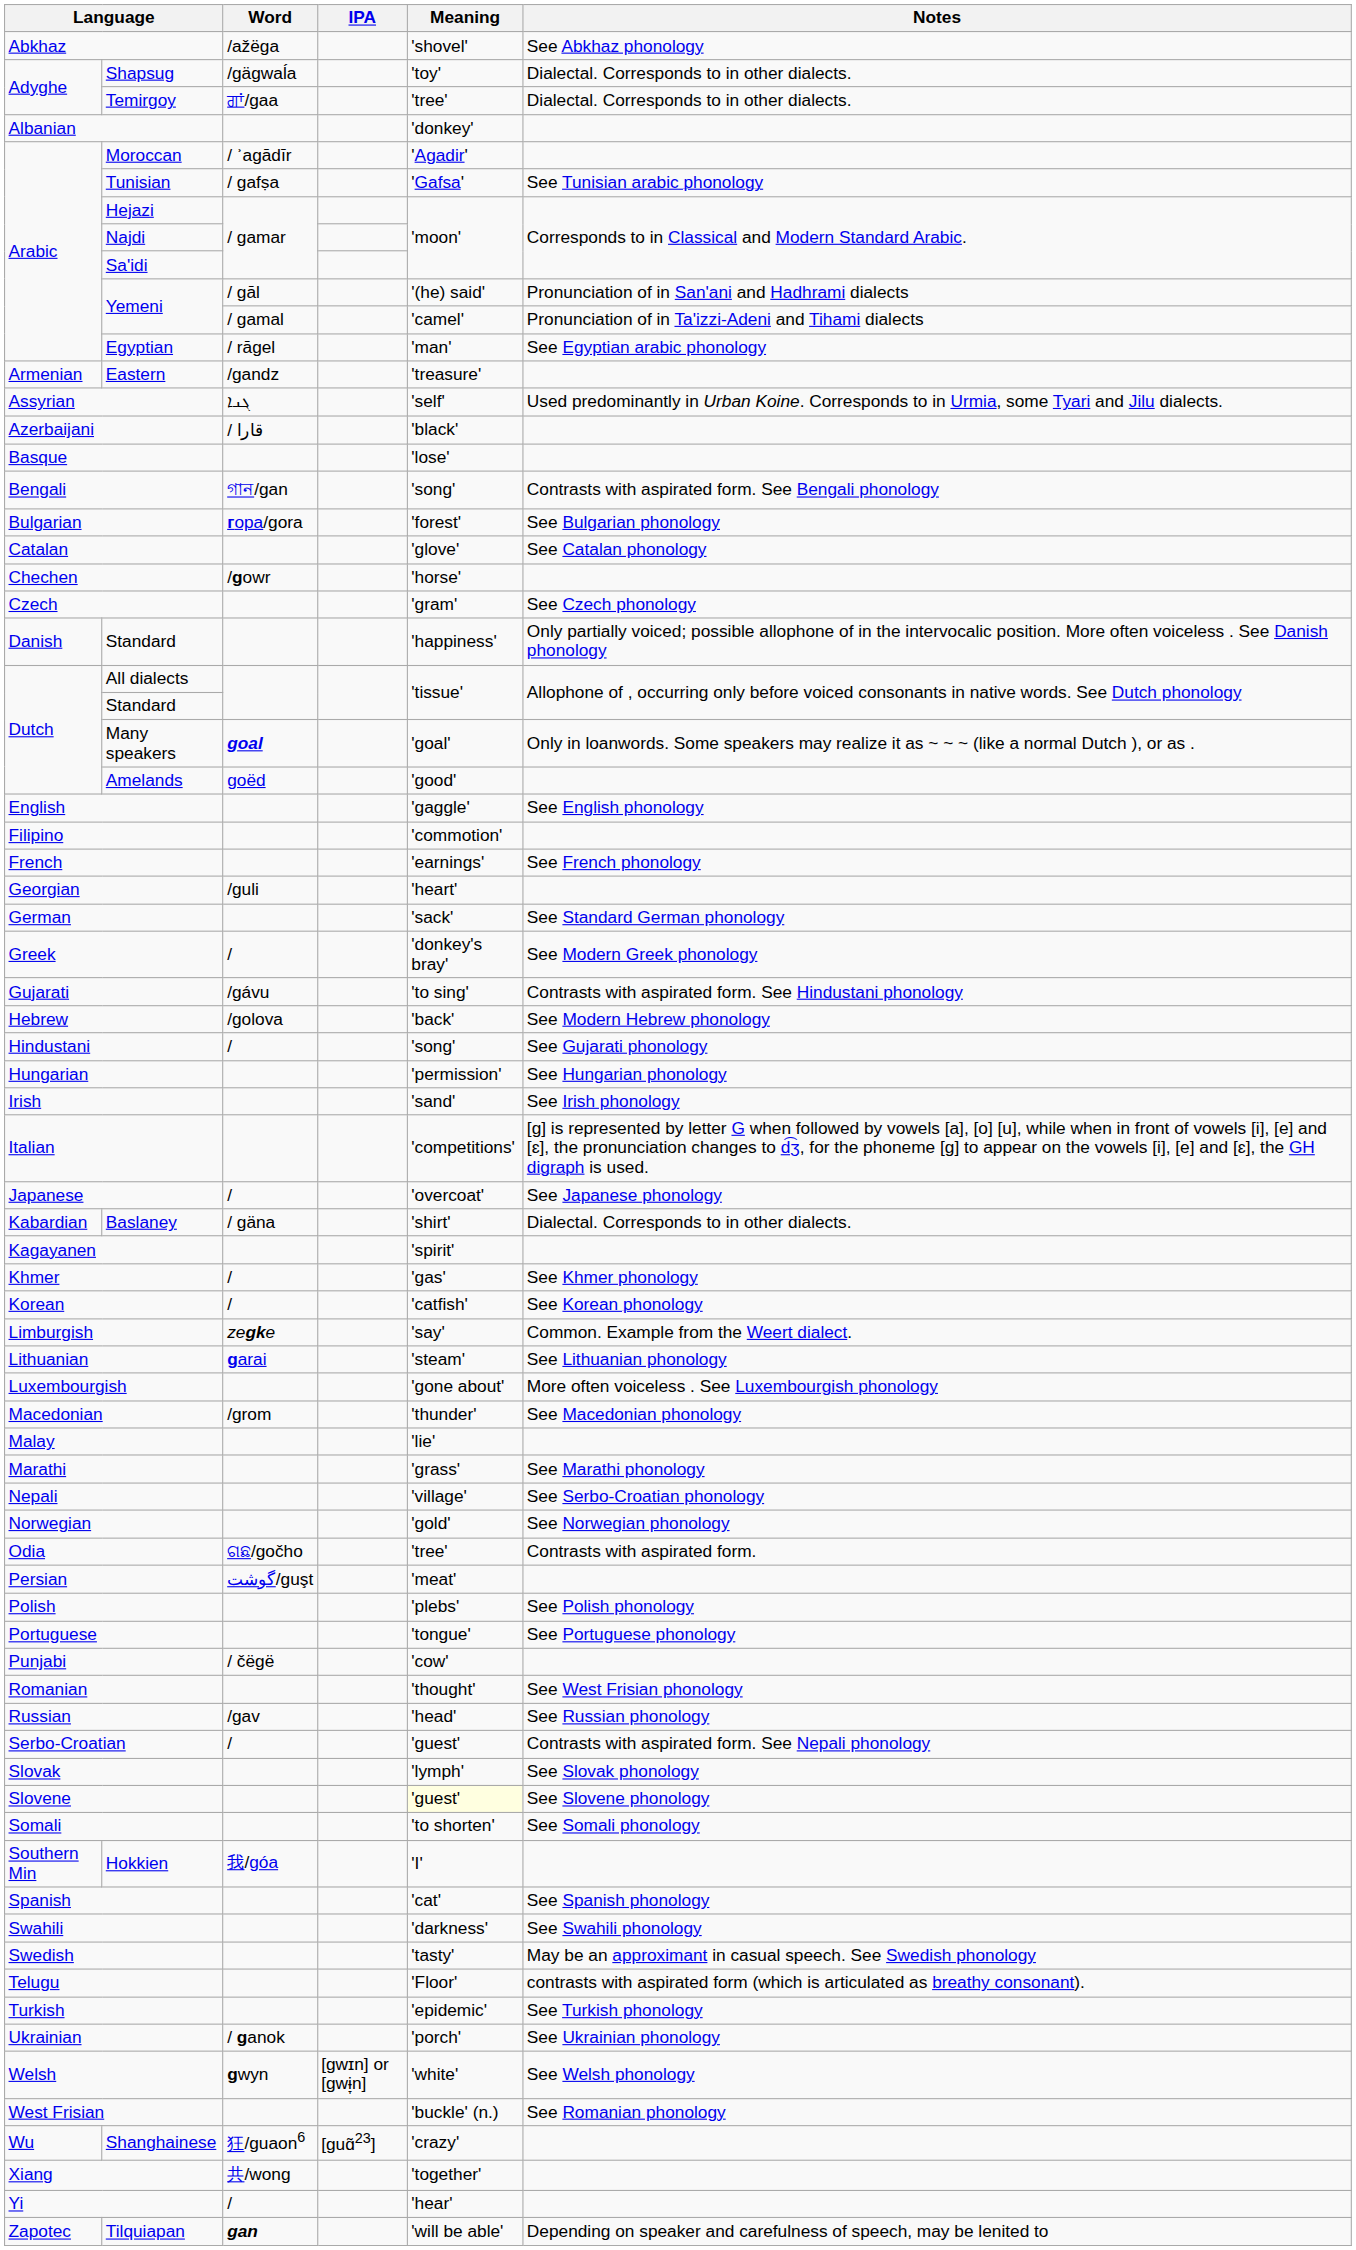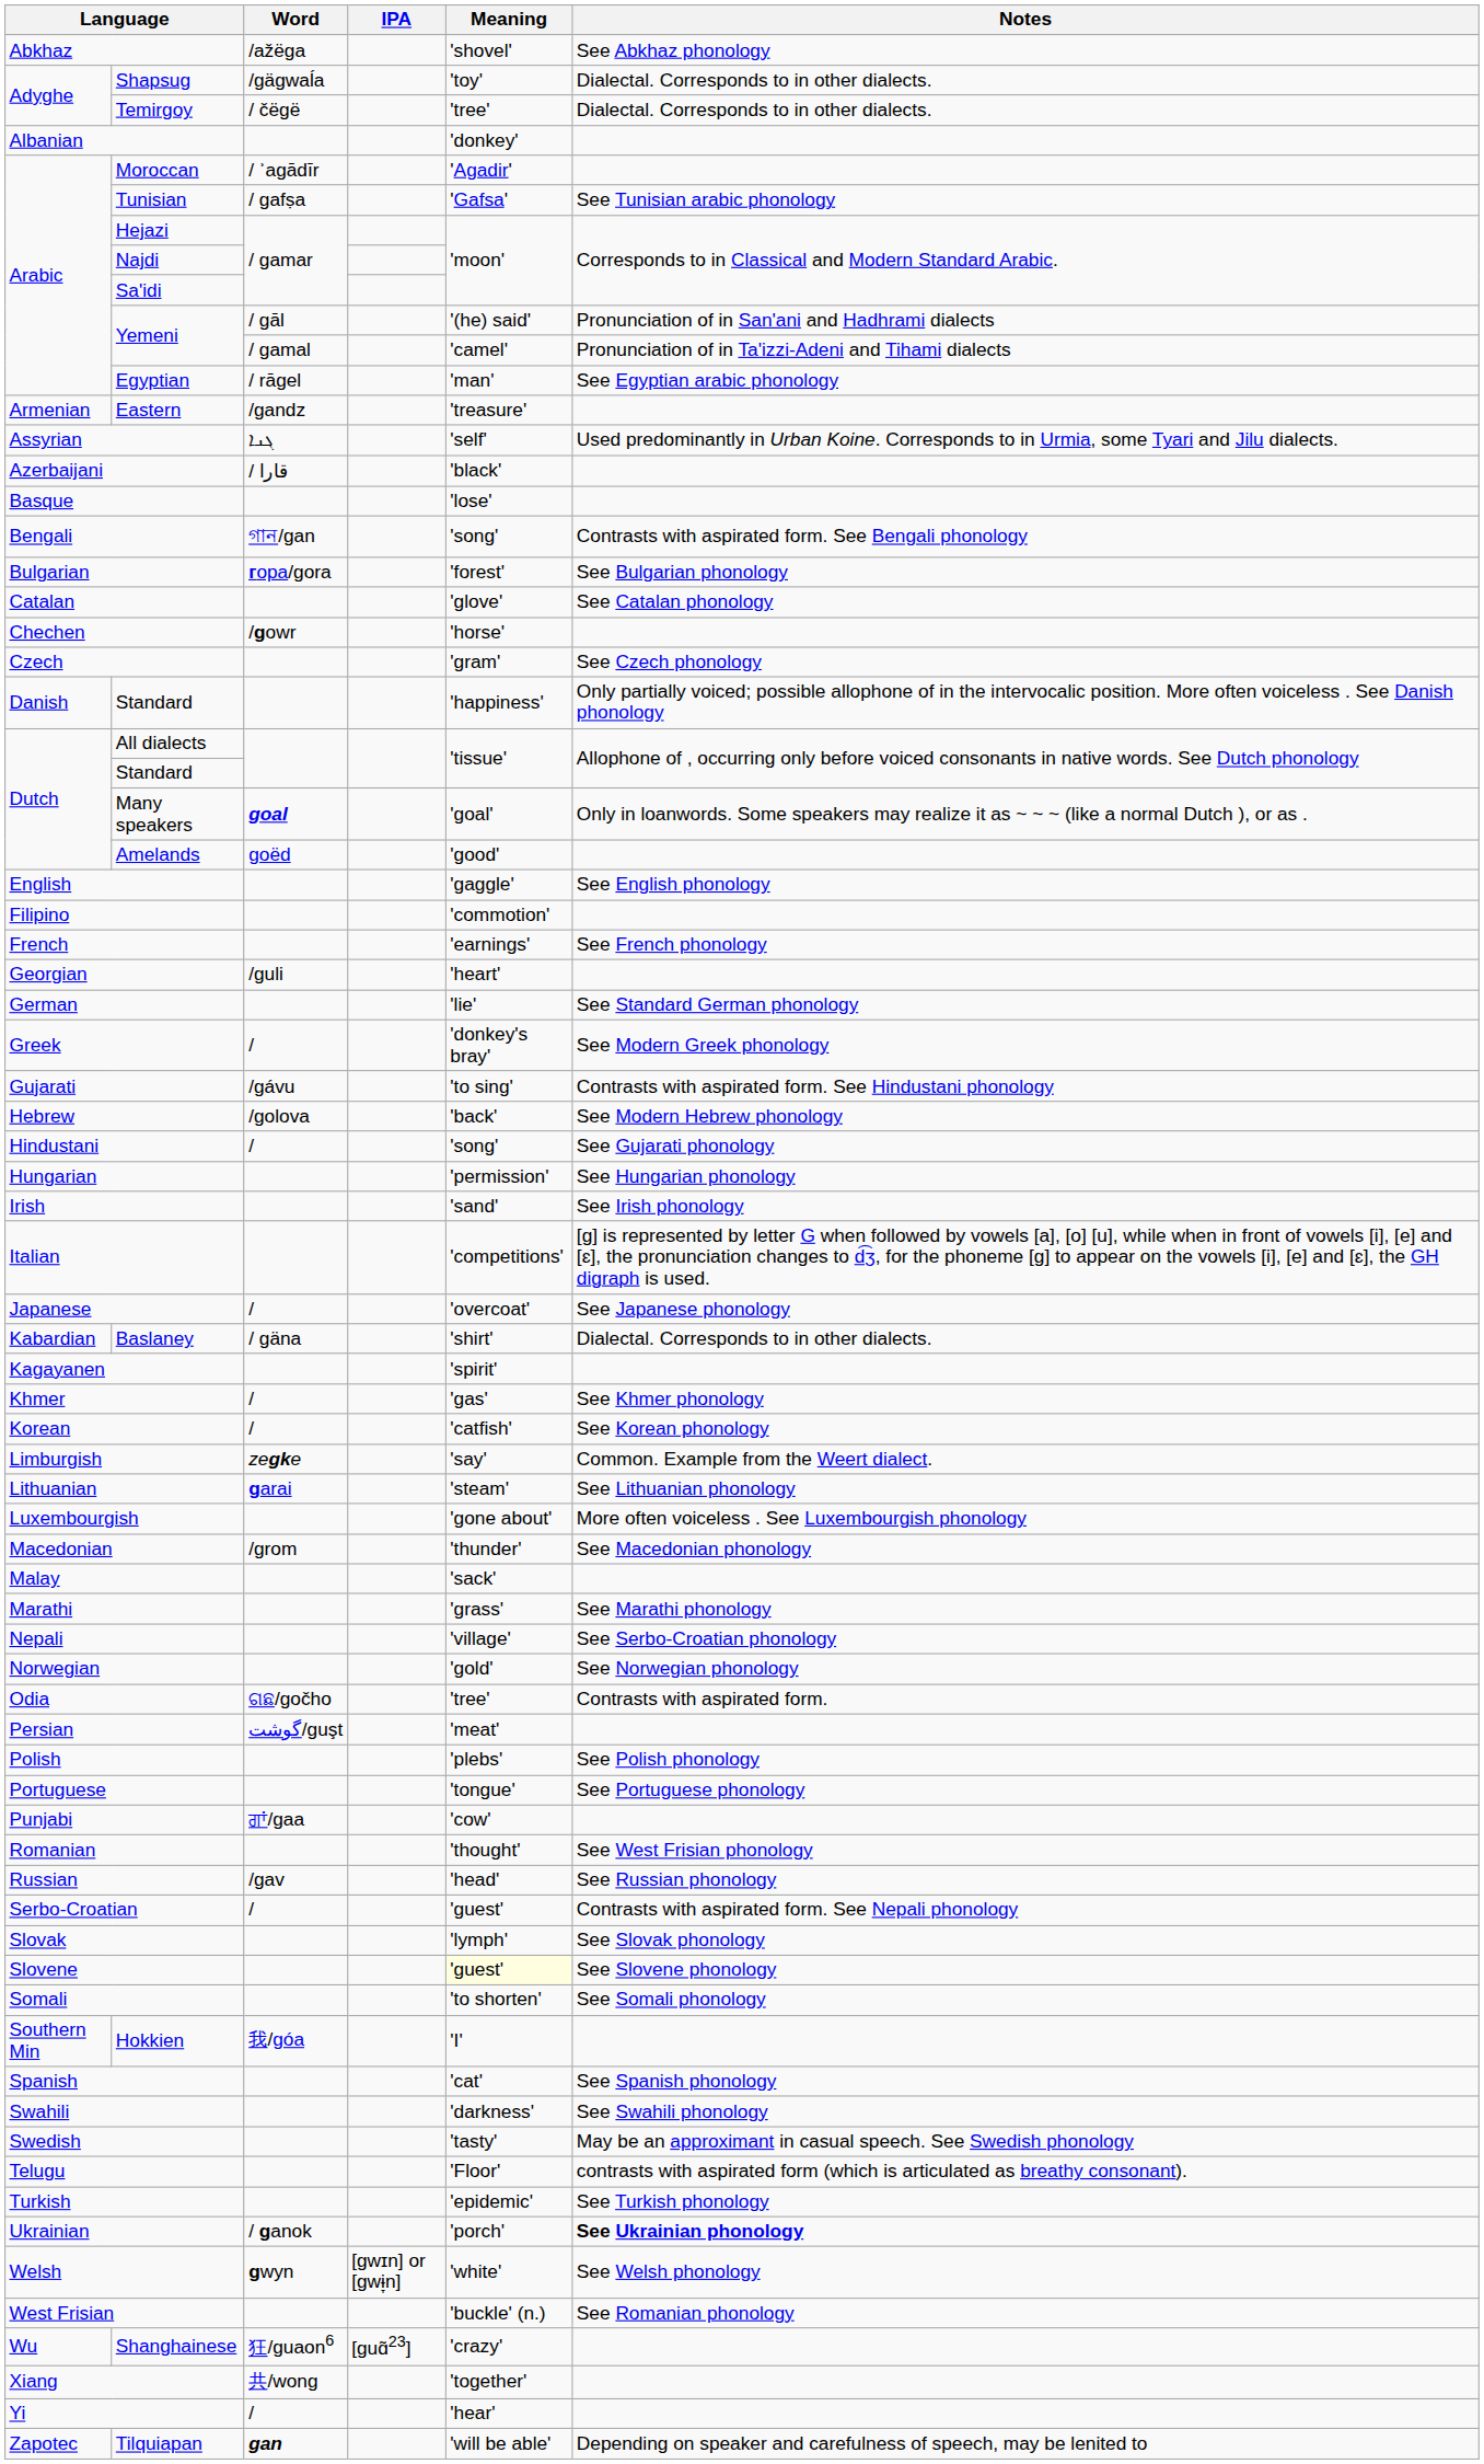Temirgoy | Word: ਗਾਂ/gaa -> / čëgë
German | Meaning: 'sack' -> 'lie'
Malay | Meaning: 'lie' -> 'sack'
Punjabi | Word: / čëgë -> ਗਾਂ/gaa
Ukrainian | Notes: normal -> bold
